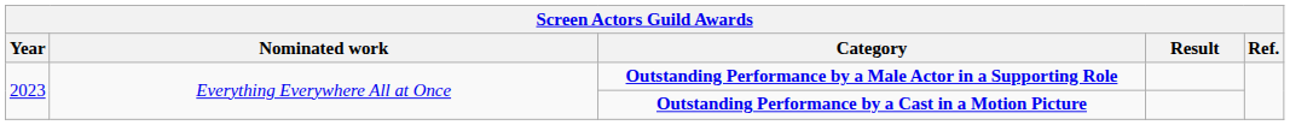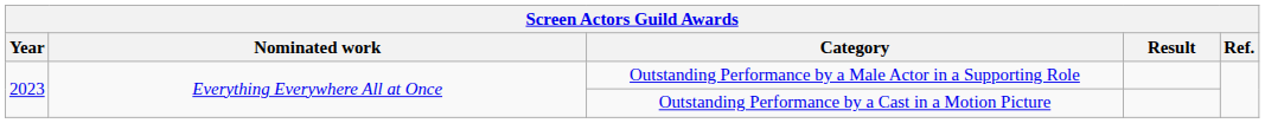row 3 | Category: bold -> normal
row 4 | Category: bold -> normal
